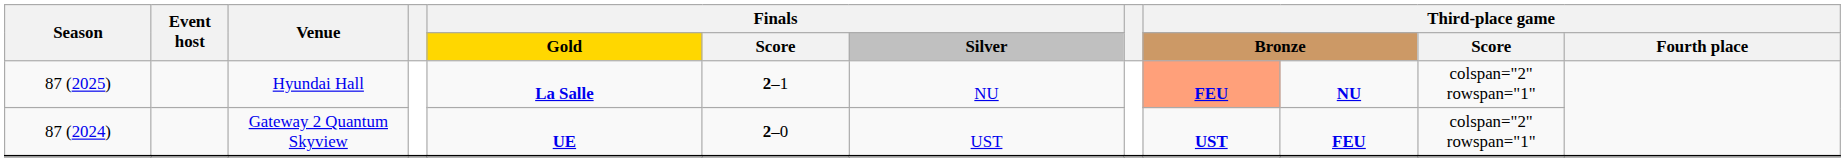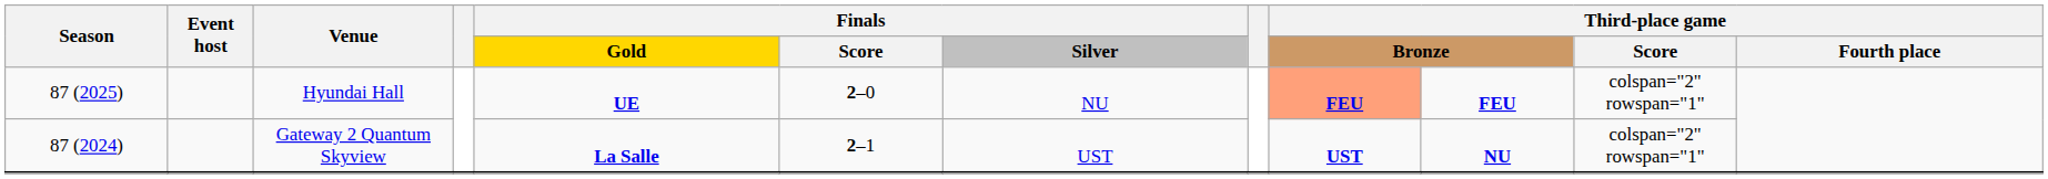Hyundai Hall | Finals / Gold: La Salle -> UE
Hyundai Hall | Finals / Score: 2–1 -> 2–0
Hyundai Hall | column 10: NU -> FEU
Gateway 2 Quantum Skyview | Finals / Gold: UE -> La Salle
Gateway 2 Quantum Skyview | Finals / Score: 2–0 -> 2–1
Gateway 2 Quantum Skyview | column 10: FEU -> NU
